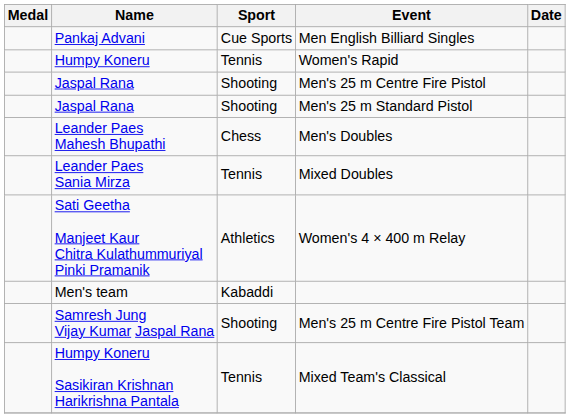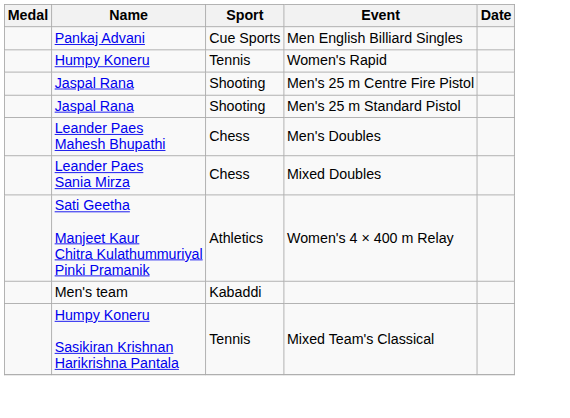Mixed Doubles | Sport: Tennis -> Chess
- row: Samresh Jung Vijay Kumar Jaspal Rana | Shooting | Men's 25 m Centre Fire Pistol Team
